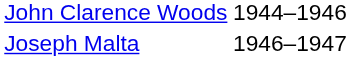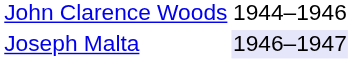Joseph Malta | column 2: no background -> lavender background
